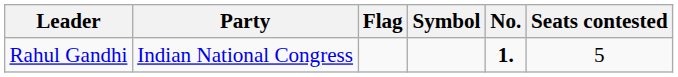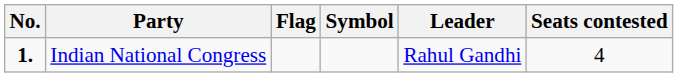columns swapped: No. <-> Leader
Indian National Congress | Seats contested: 5 -> 4
